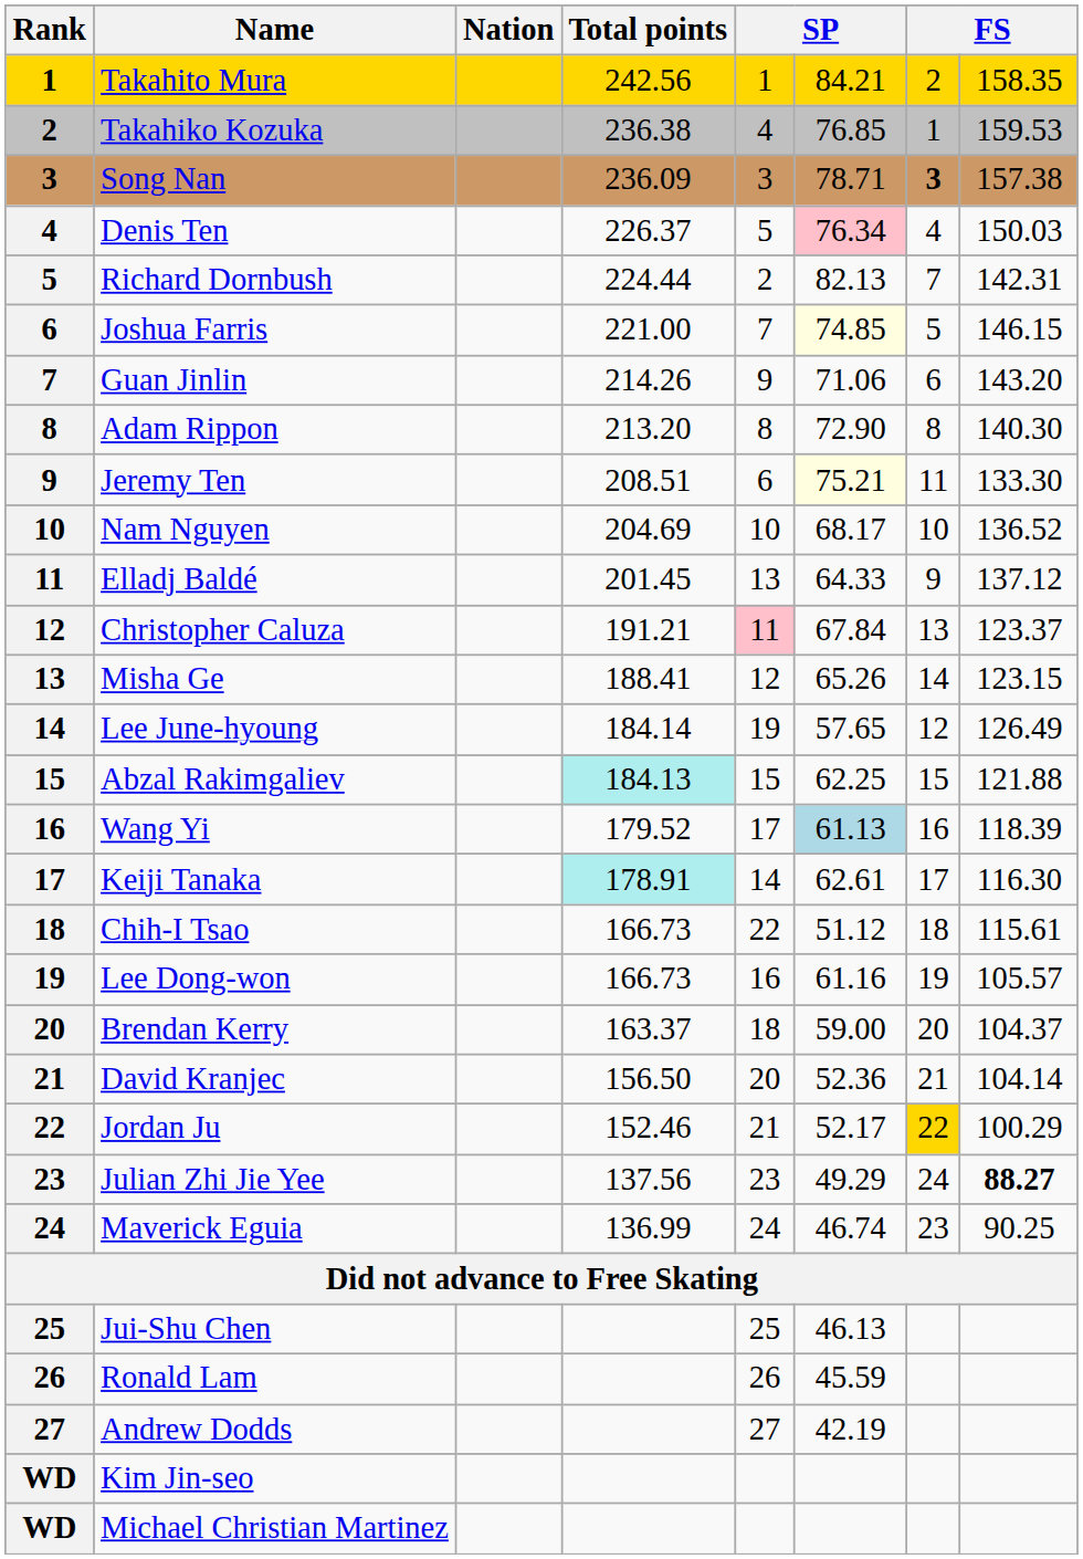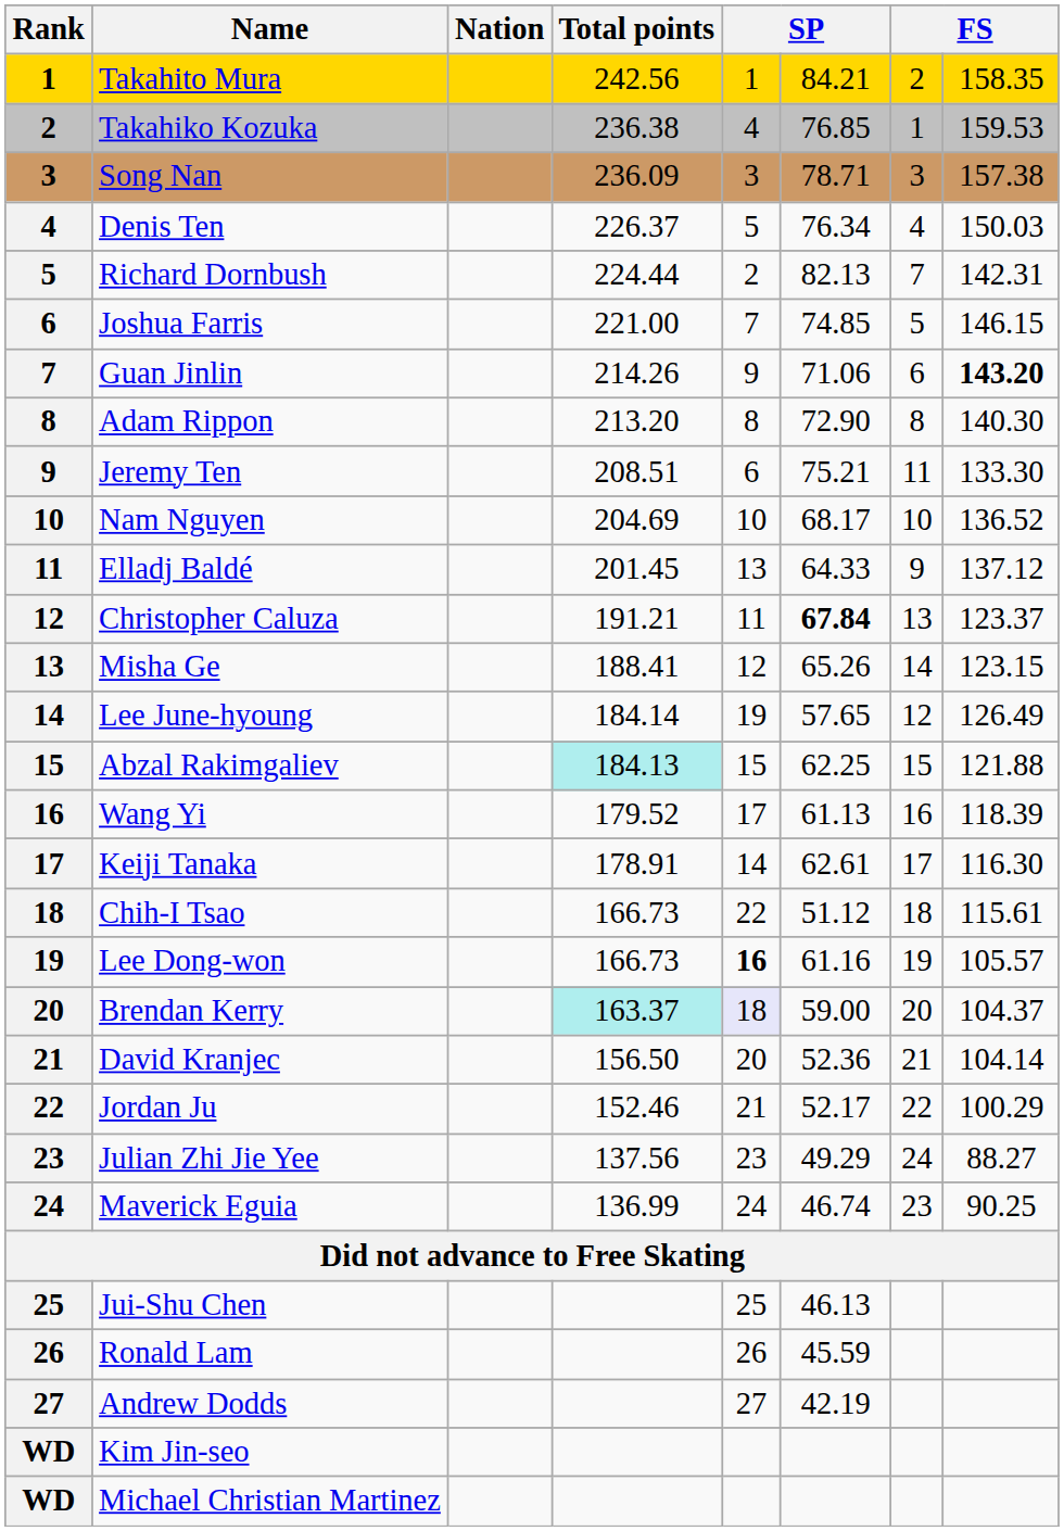Song Nan | column 7: bold -> normal
Denis Ten | column 6: pink background -> no background
Joshua Farris | column 6: lightyellow background -> no background
Guan Jinlin | column 8: normal -> bold
Jeremy Ten | column 6: lightyellow background -> no background
Christopher Caluza | column 5: pink background -> no background
Christopher Caluza | column 6: normal -> bold
Wang Yi | column 6: lightblue background -> no background
Keiji Tanaka | Total points: paleturquoise background -> no background
Lee Dong-won | column 5: normal -> bold
Brendan Kerry | Total points: no background -> paleturquoise background
Brendan Kerry | column 5: no background -> lavender background
Jordan Ju | column 7: gold background -> no background
Julian Zhi Jie Yee | column 8: bold -> normal
